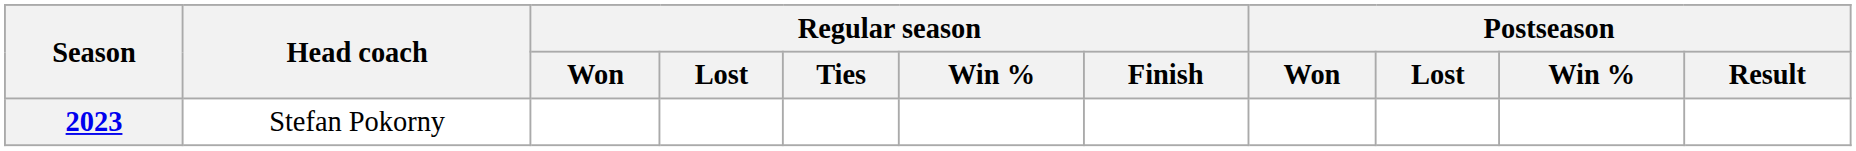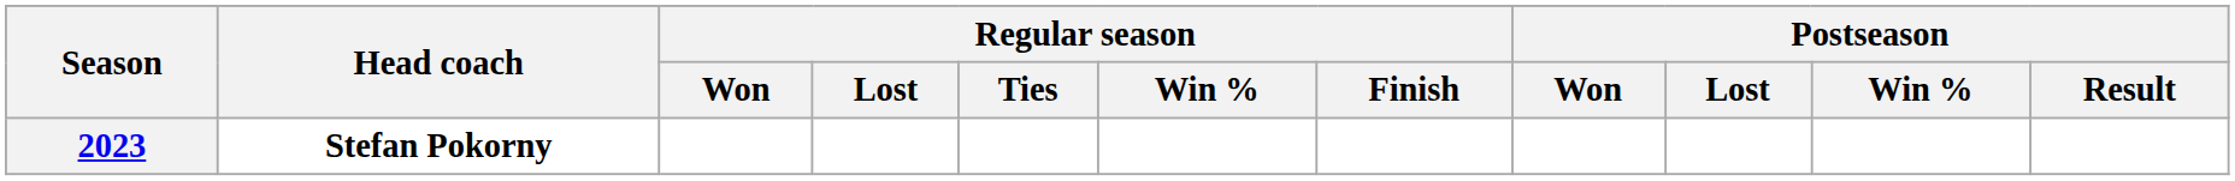2023 | Head coach: normal -> bold
